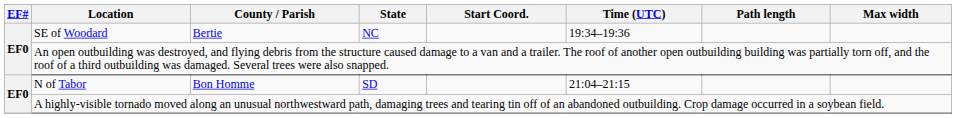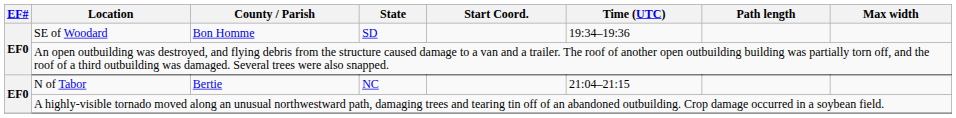SE of Woodard | County / Parish: Bertie -> Bon Homme
SE of Woodard | State: NC -> SD
N of Tabor | County / Parish: Bon Homme -> Bertie
N of Tabor | State: SD -> NC
